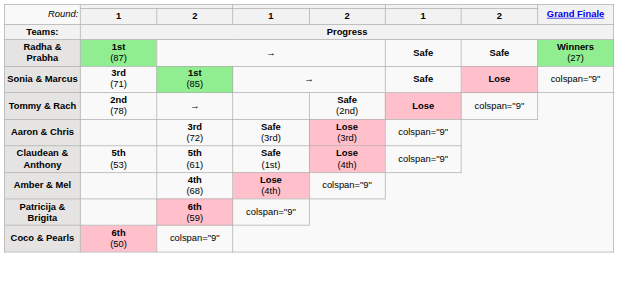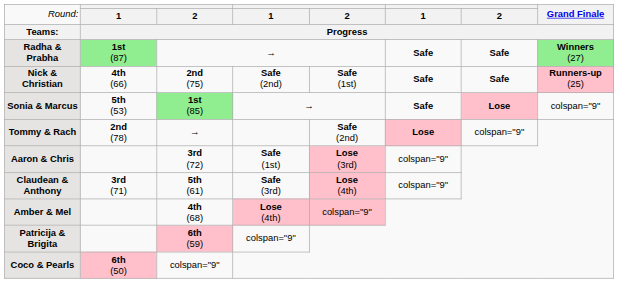+ row: Nick & Christian | 4th (66) | 2nd (75) | Safe (2nd) | Safe (1st) | Safe | Safe | Runners-up (25)
Sonia & Marcus | column 2: 3rd (71) -> 5th (53)
Aaron & Chris | column 4: Safe (3rd) -> Safe (1st)
Claudean & Anthony | column 2: 5th (53) -> 3rd (71)
Claudean & Anthony | column 4: Safe (1st) -> Safe (3rd)
Amber & Mel | column 5: no background -> pink background
